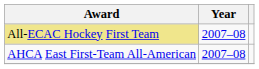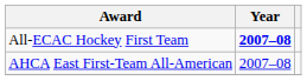row 2 | Award: khaki background -> no background
row 2 | Year: normal -> bold
